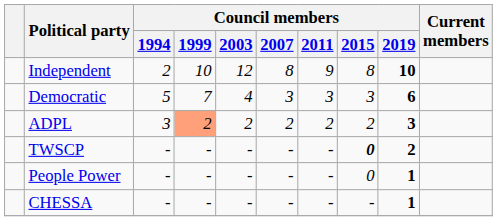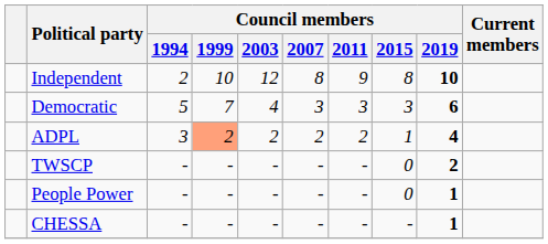ADPL | Council members / 2015: 2 -> 1
ADPL | Council members / 2019: 3 -> 4
TWSCP | Council members / 2015: bold -> normal
